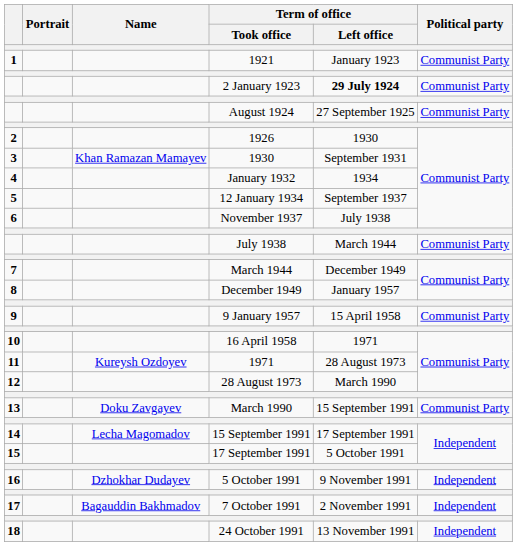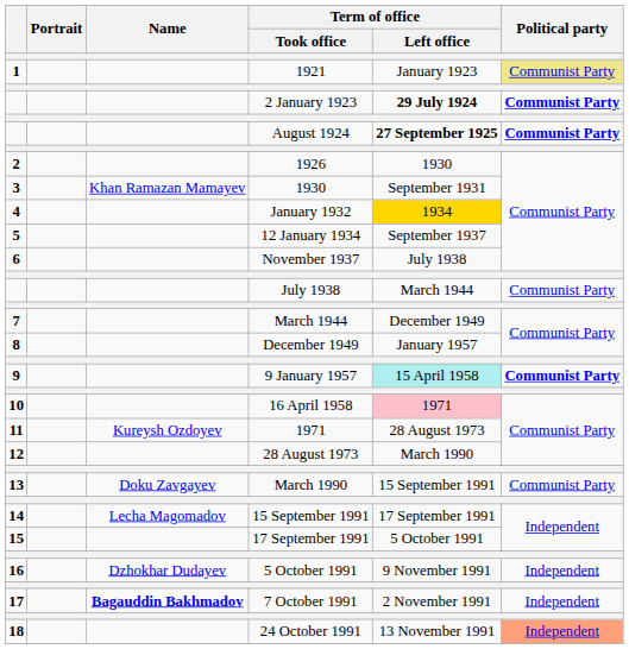1921 | Political party: no background -> khaki background
2 January 1923 | Political party: normal -> bold
August 1924 | Term of office / Left office: normal -> bold
August 1924 | Political party: normal -> bold
January 1932 | Term of office / Left office: no background -> gold background
9 January 1957 | Term of office / Left office: no background -> paleturquoise background
9 January 1957 | Political party: normal -> bold
16 April 1958 | Term of office / Left office: no background -> pink background
7 October 1991 | Name: normal -> bold
24 October 1991 | Political party: no background -> lightsalmon background
